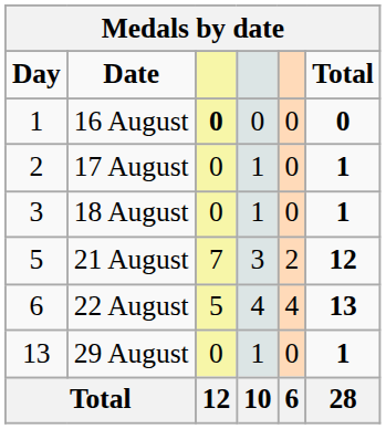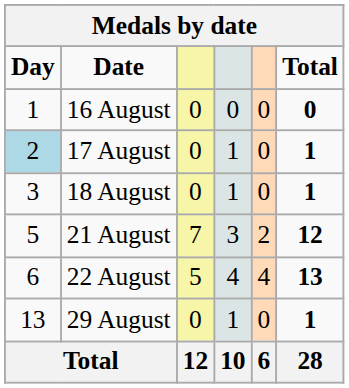16 August | column 3: bold -> normal
17 August | Day: no background -> lightblue background
